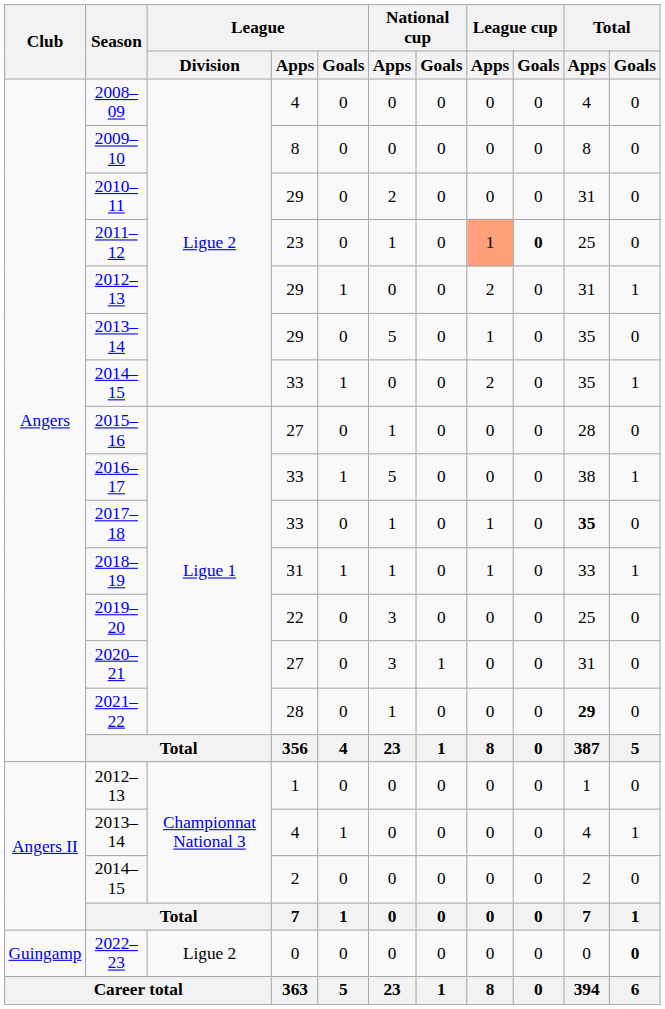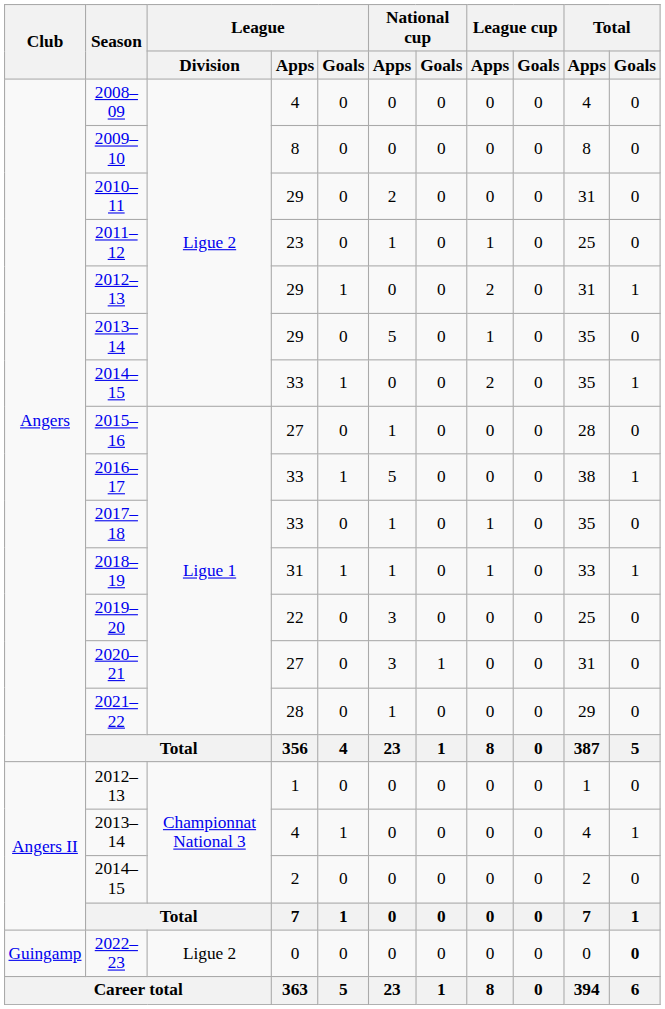2011–12 | League cup / Apps: lightsalmon background -> no background
2011–12 | League cup / Goals: bold -> normal
2017–18 | Total / Apps: bold -> normal
2021–22 | Total / Apps: bold -> normal
